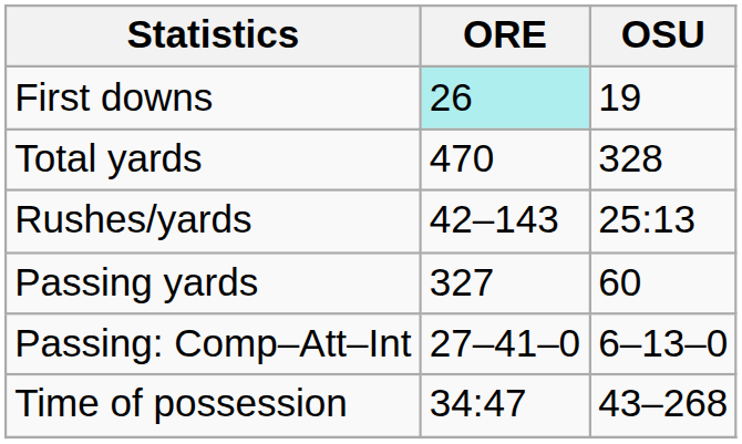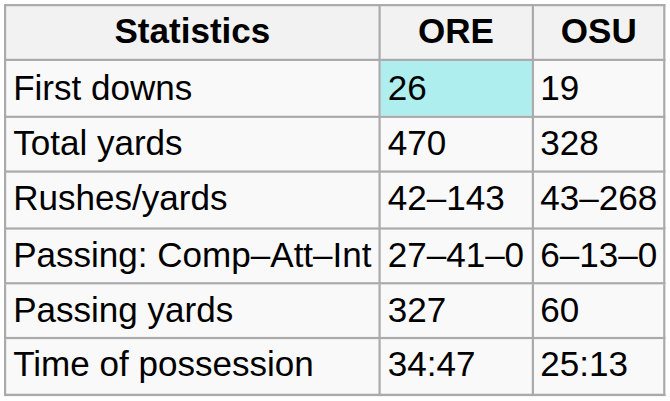Rushes/yards | OSU: 25:13 -> 43–268
rows swapped: Passing yards <-> Passing: Comp–Att–Int
Time of possession | OSU: 43–268 -> 25:13
